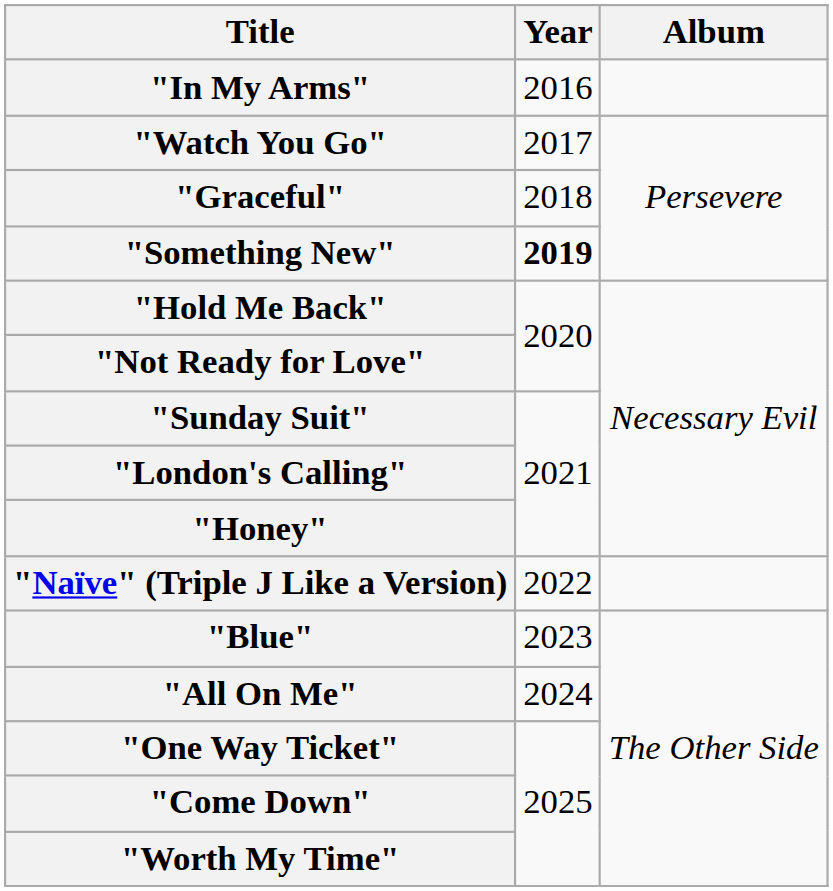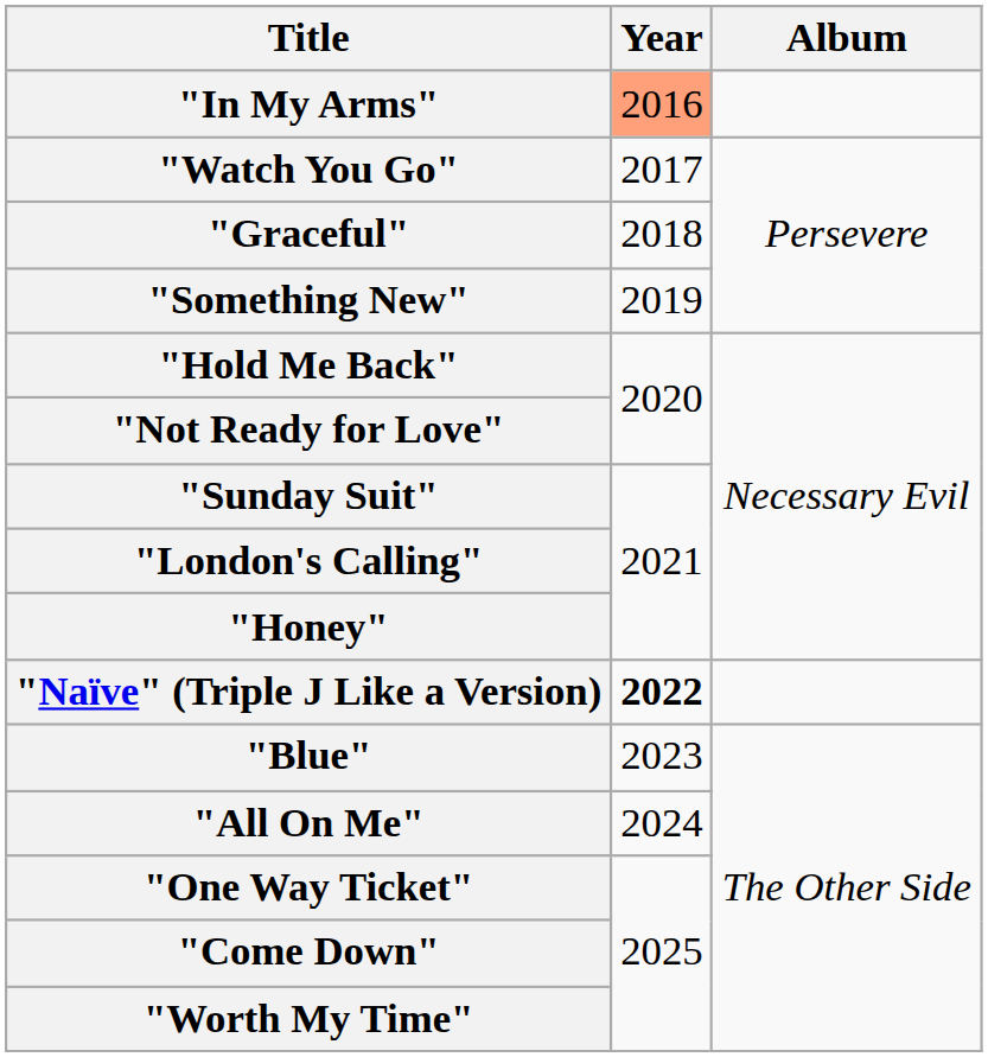"In My Arms" | Year: no background -> lightsalmon background
"Something New" | Year: bold -> normal
"Naïve" (Triple J Like a Version) | Year: normal -> bold
